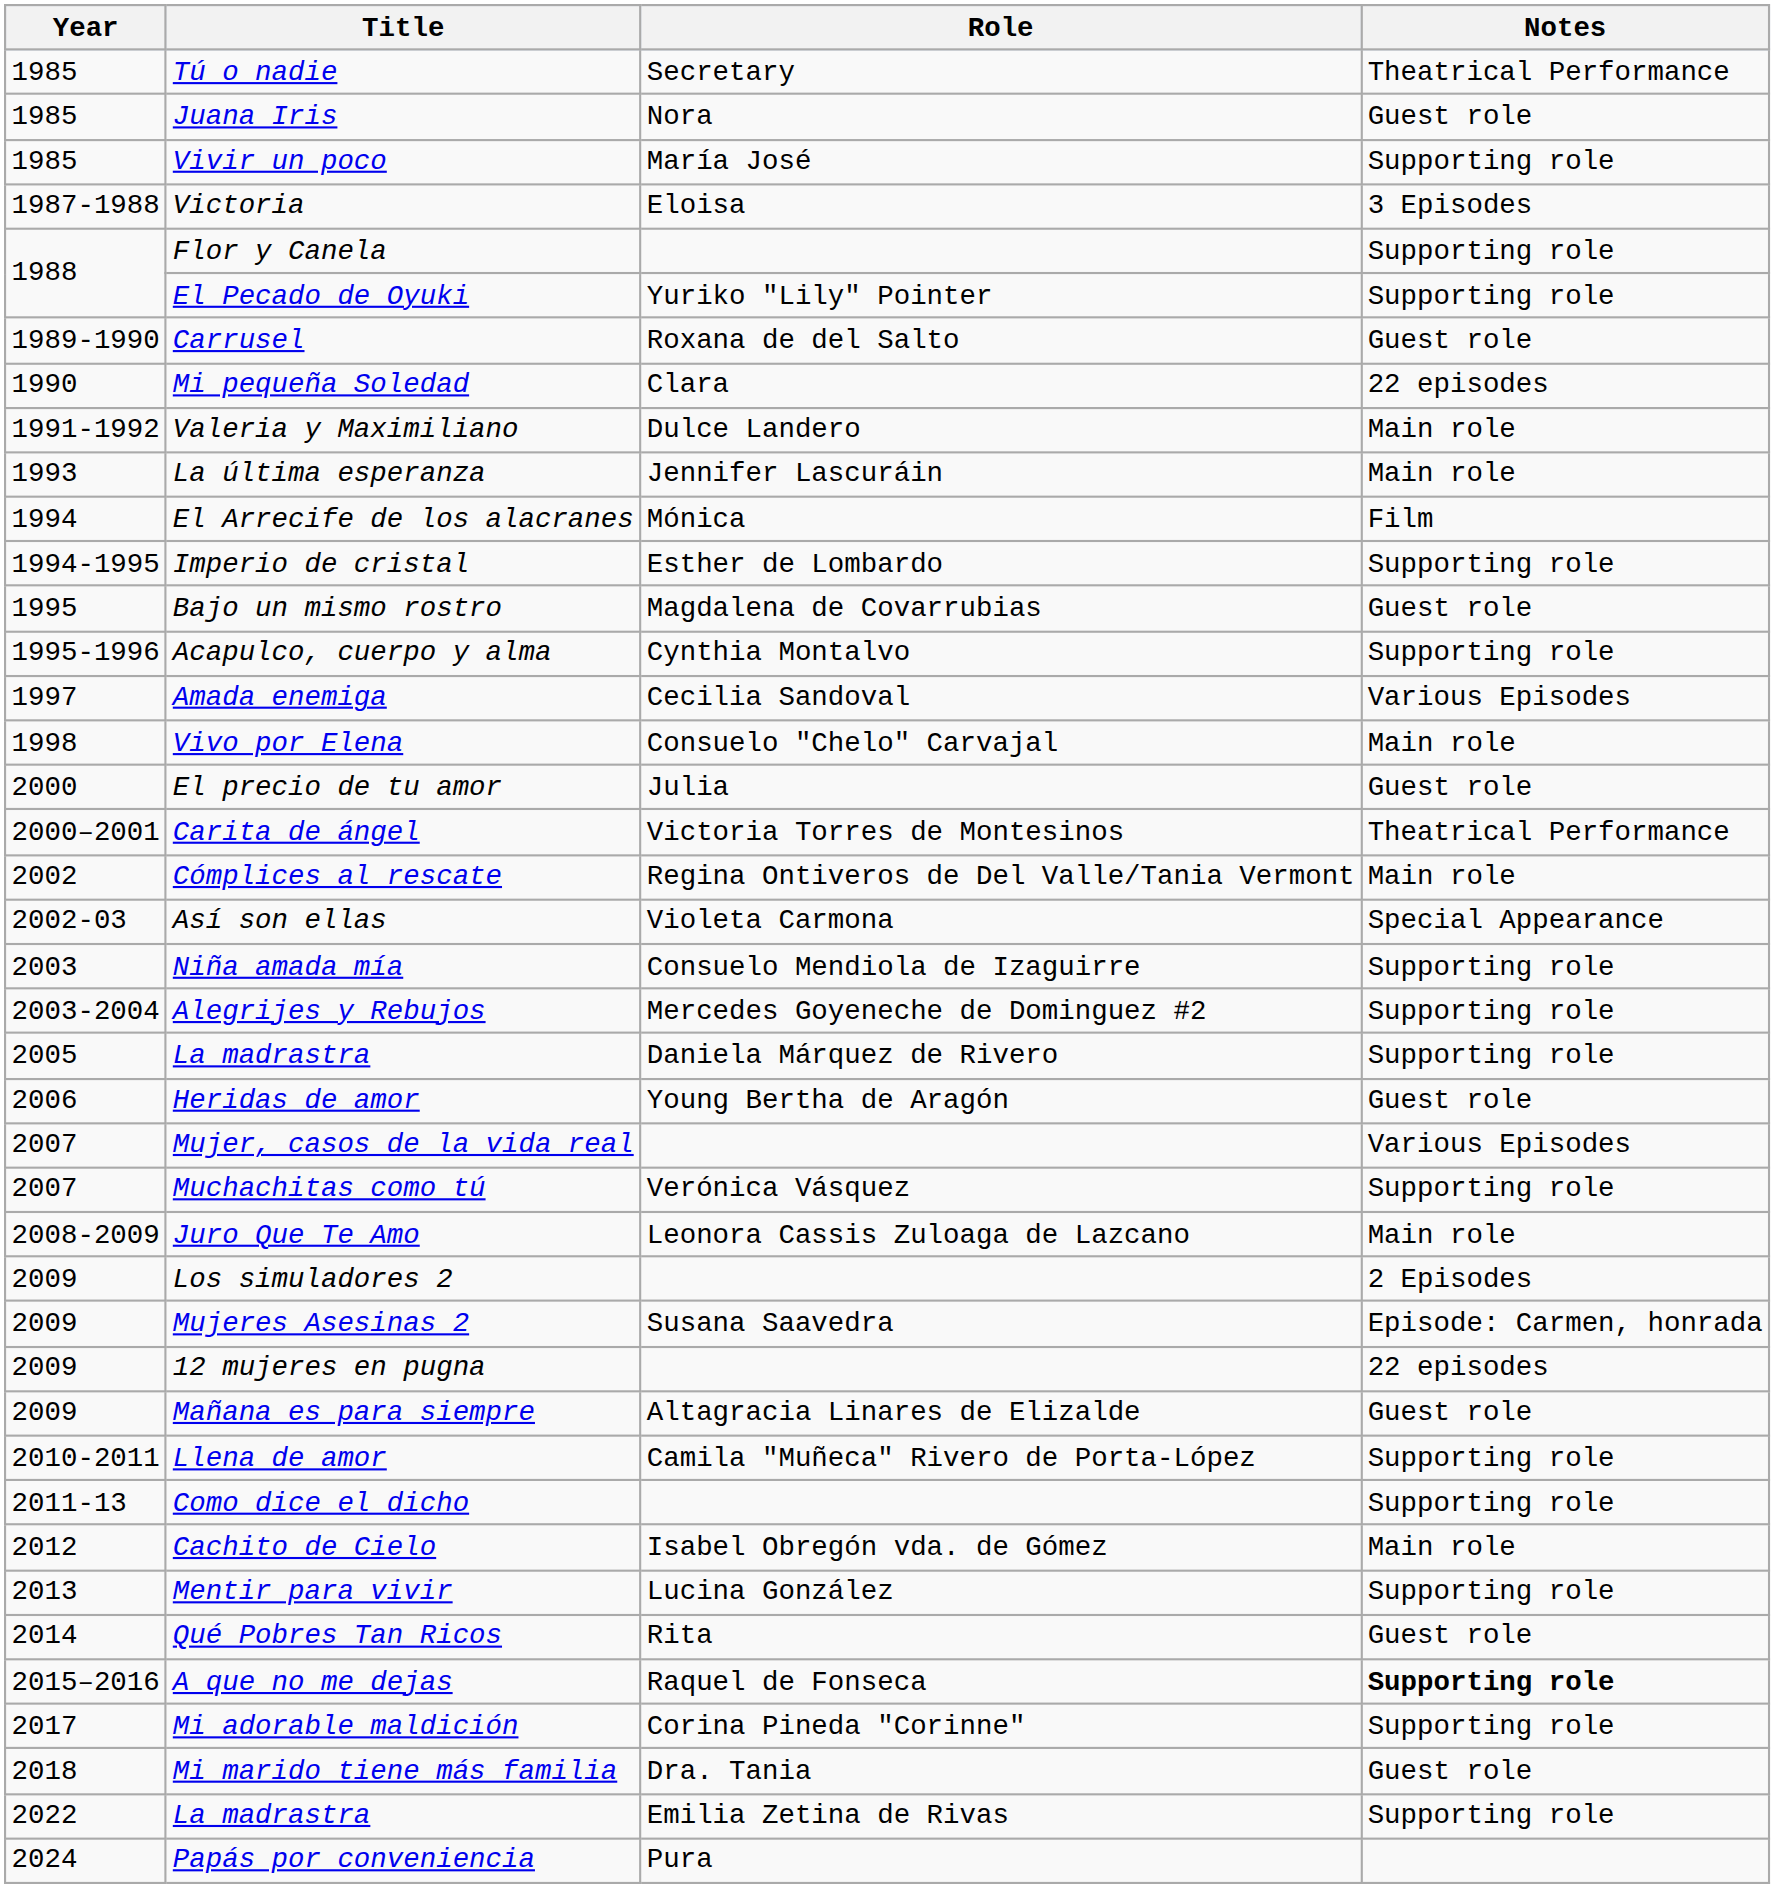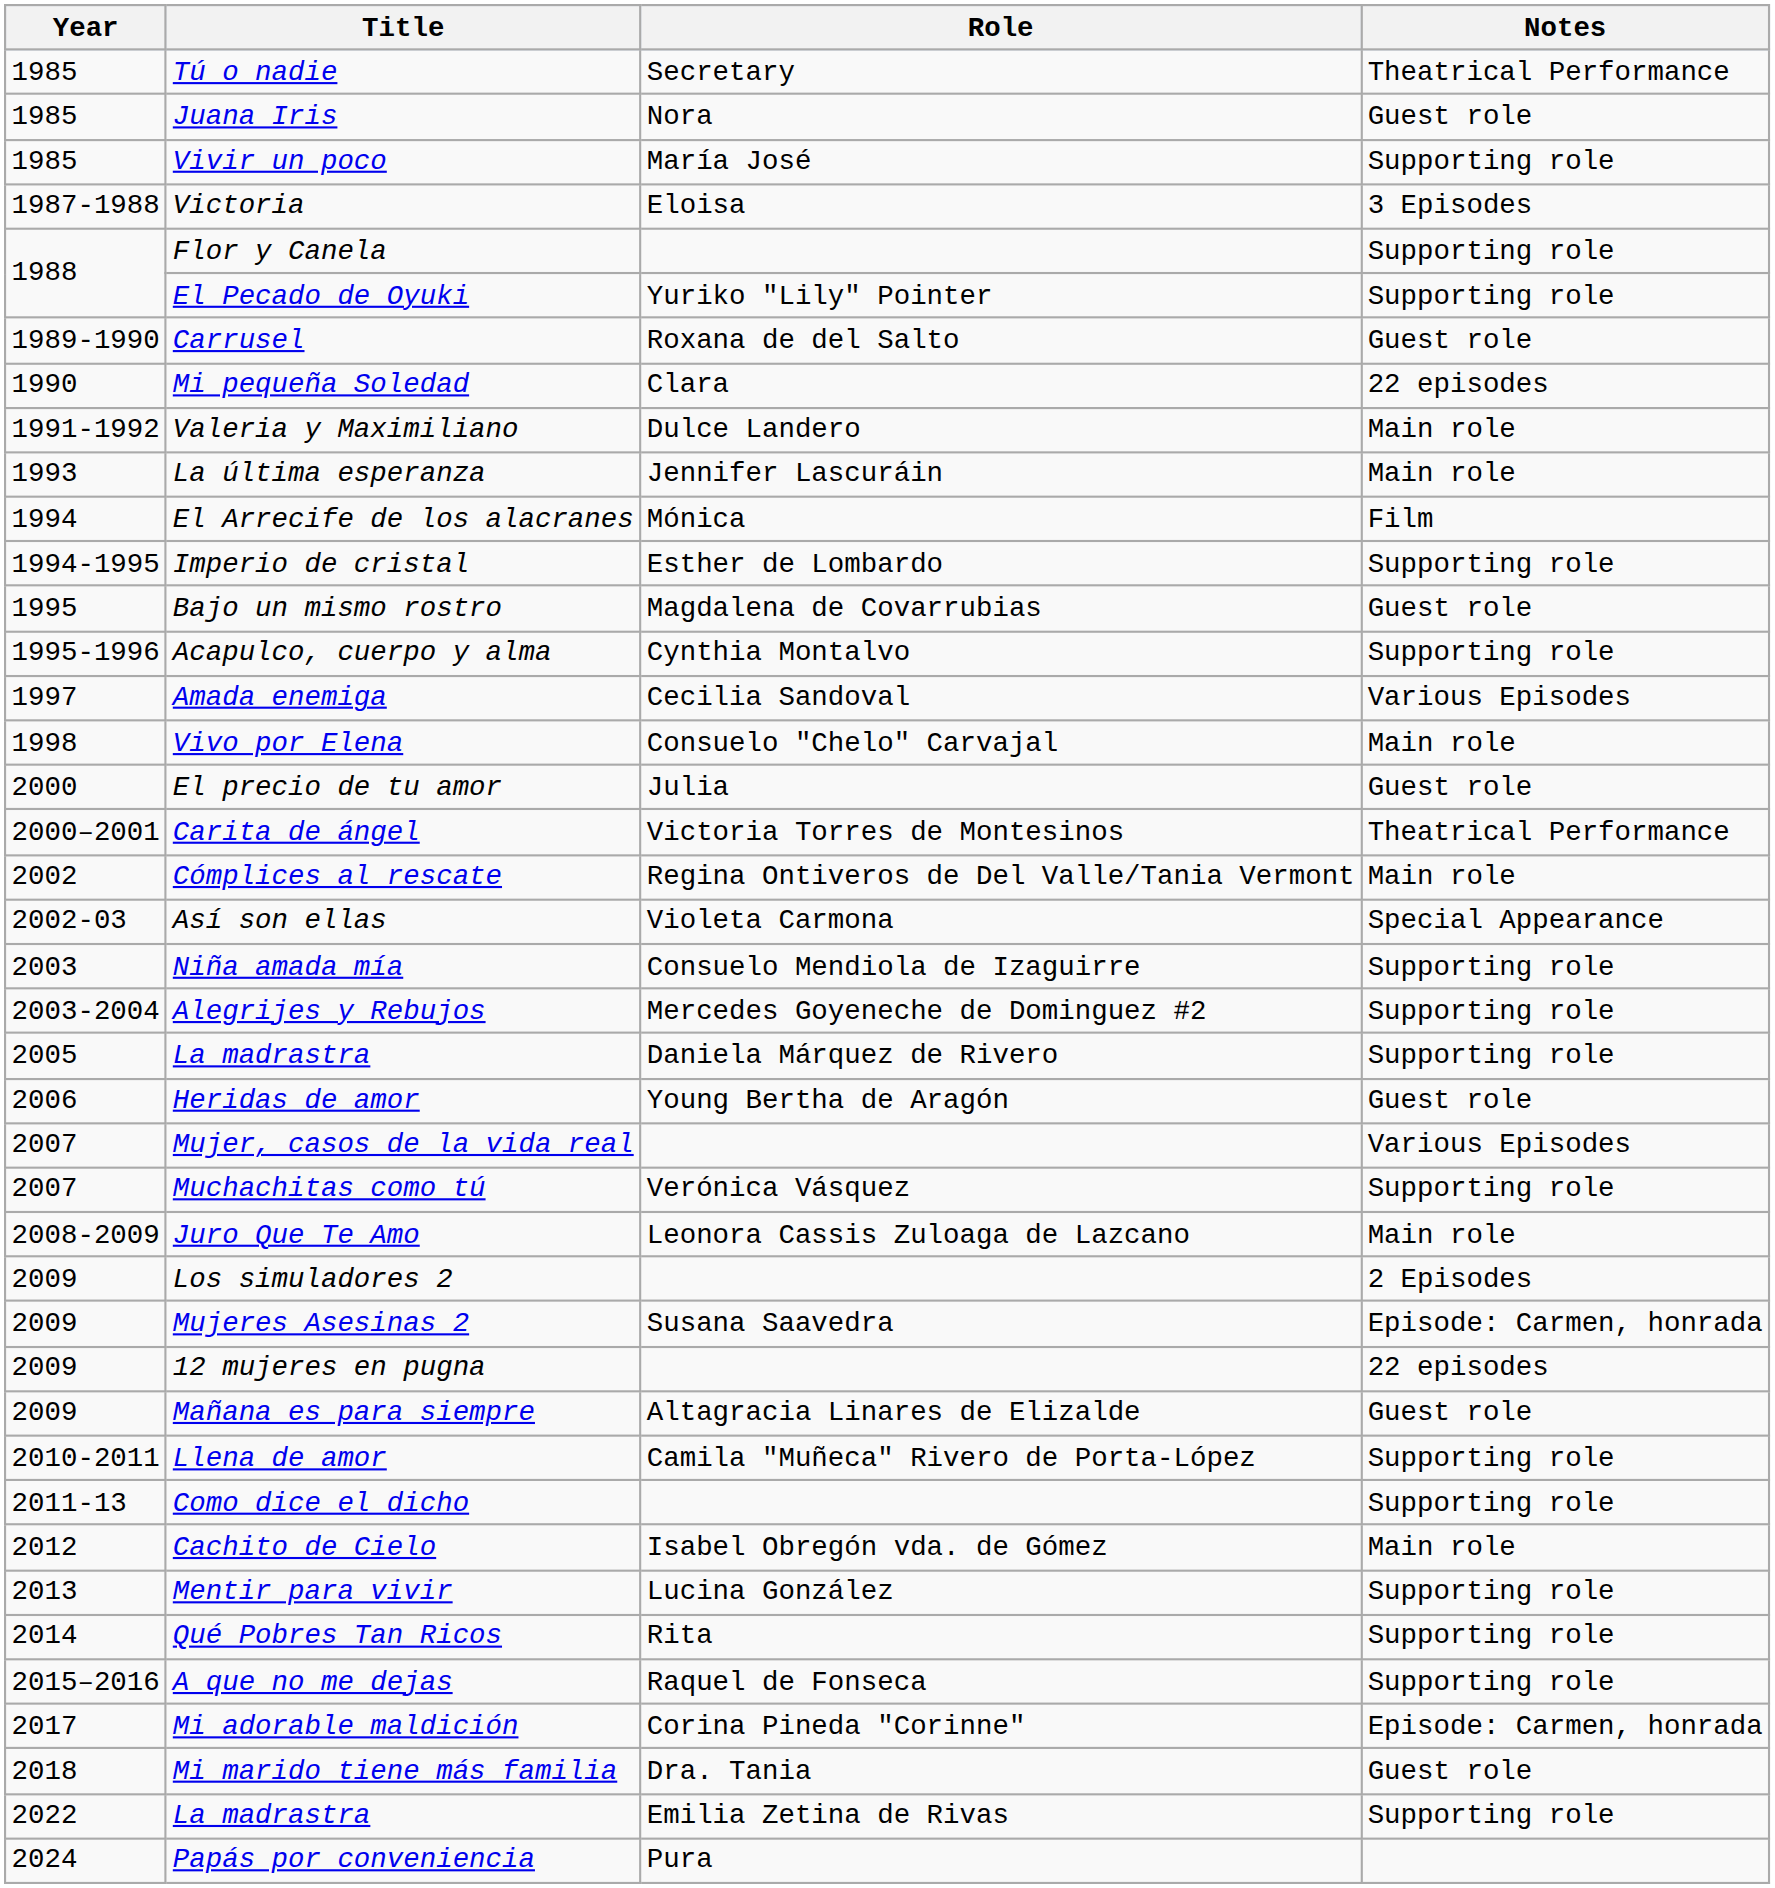Qué Pobres Tan Ricos | Notes: Guest role -> Supporting role
A que no me dejas | Notes: bold -> normal
Mi adorable maldición | Notes: Supporting role -> Episode: Carmen, honrada
